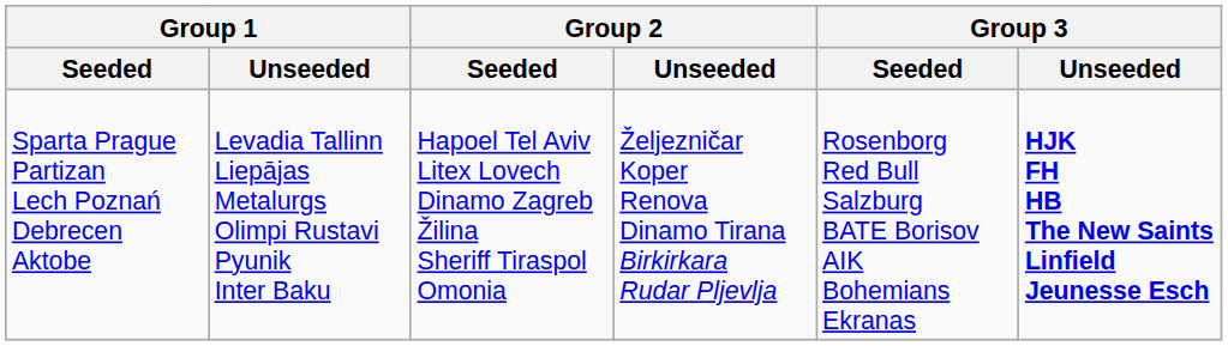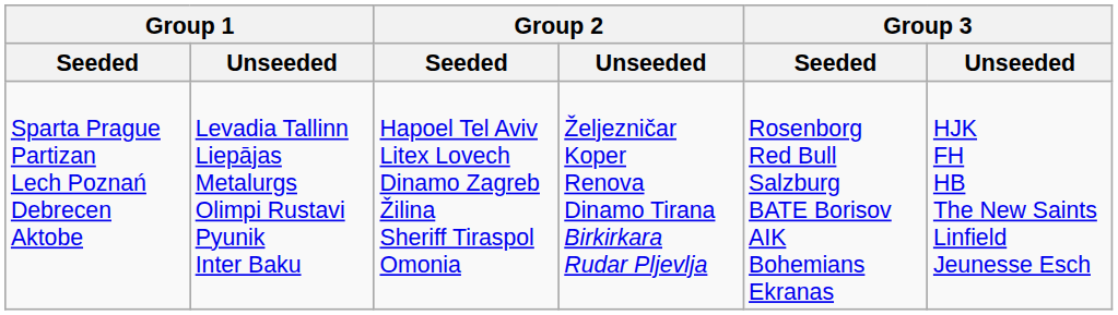Sparta Prague Partizan Lech Poznań Debrecen Aktobe | Group 3 / Unseeded: bold -> normal
